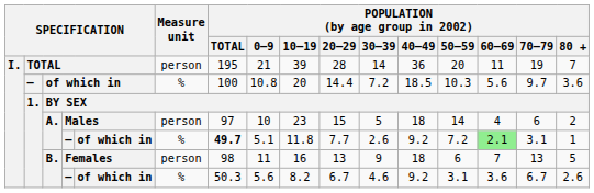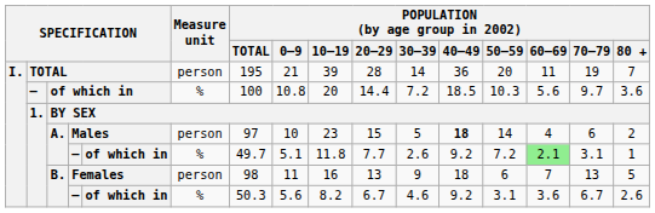Males | POPULATION (by age group in 2002) / 40–49: normal -> bold
A. / — | POPULATION (by age group in 2002) / TOTAL: bold -> normal
